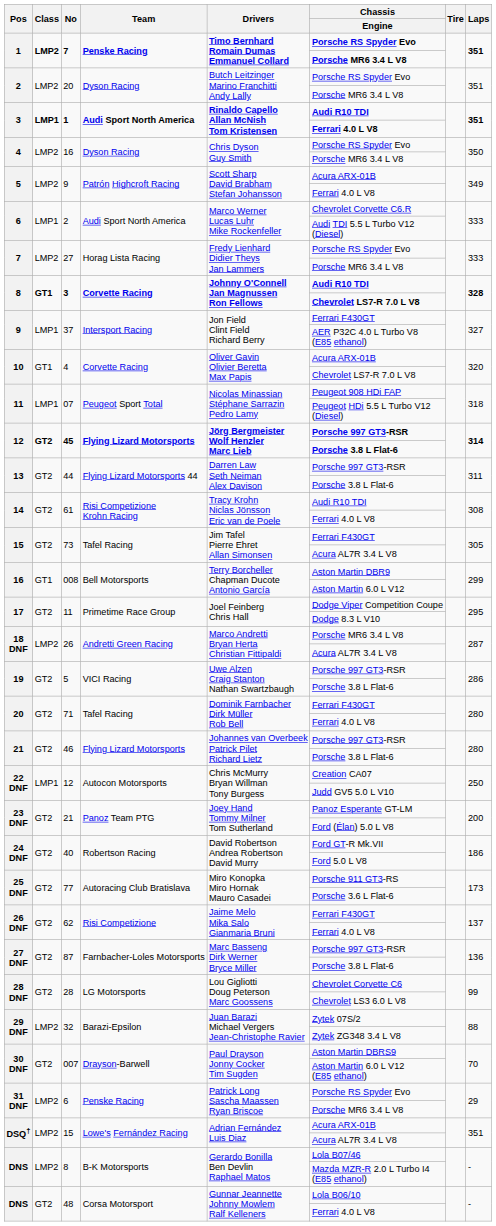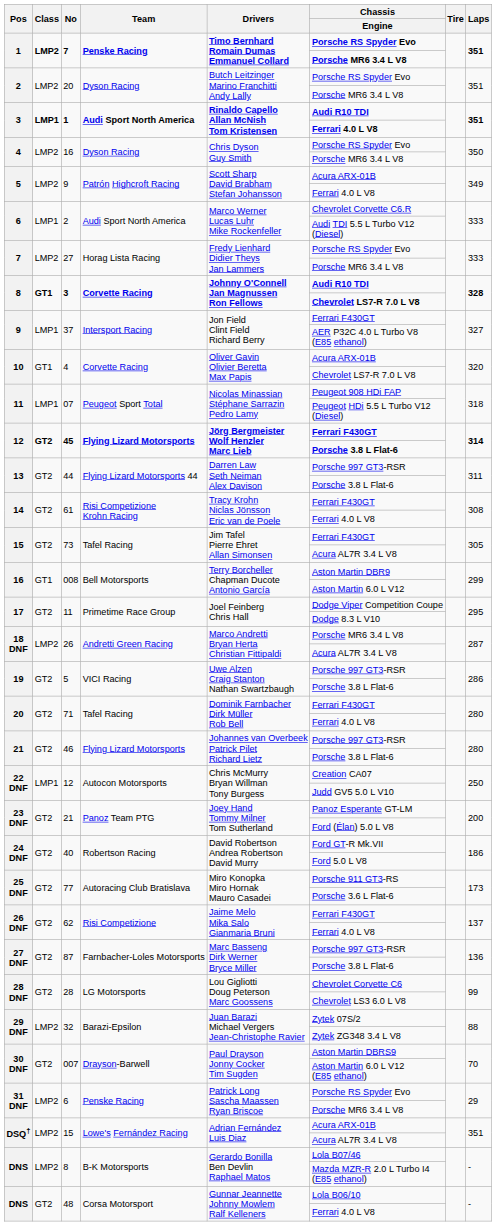row 25 | Chassis / Engine: Porsche 997 GT3-RSR -> Ferrari F430GT
row 29 | Chassis / Engine: Audi R10 TDI -> Ferrari F430GT
